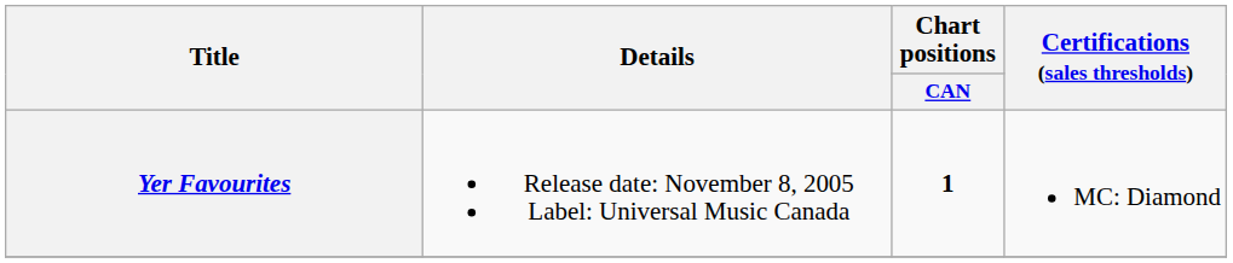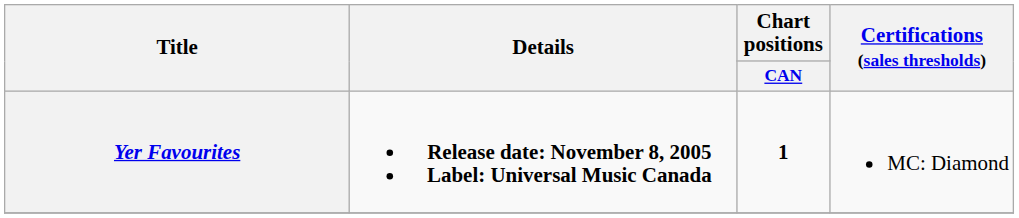Yer Favourites | Details: normal -> bold
